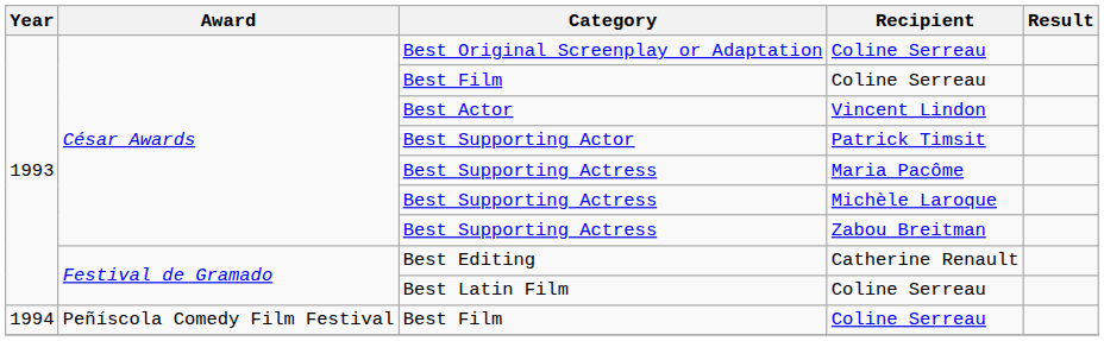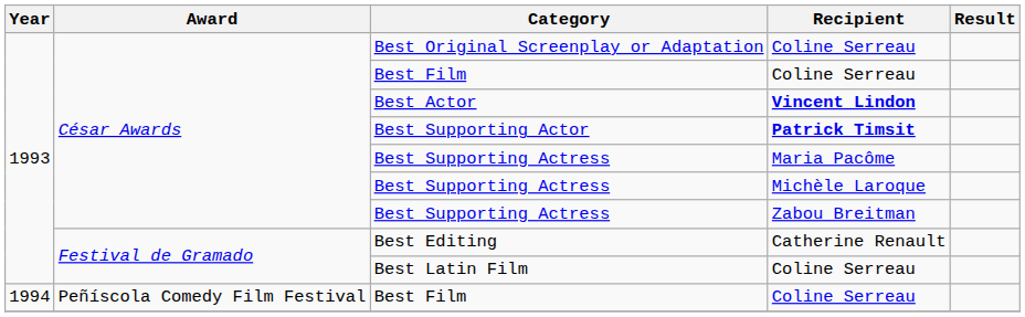Best Actor | Recipient: normal -> bold
Best Supporting Actor | Recipient: normal -> bold
